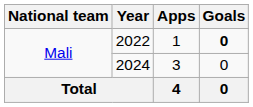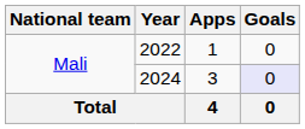2022 | Goals: bold -> normal
2024 | Goals: no background -> lavender background
